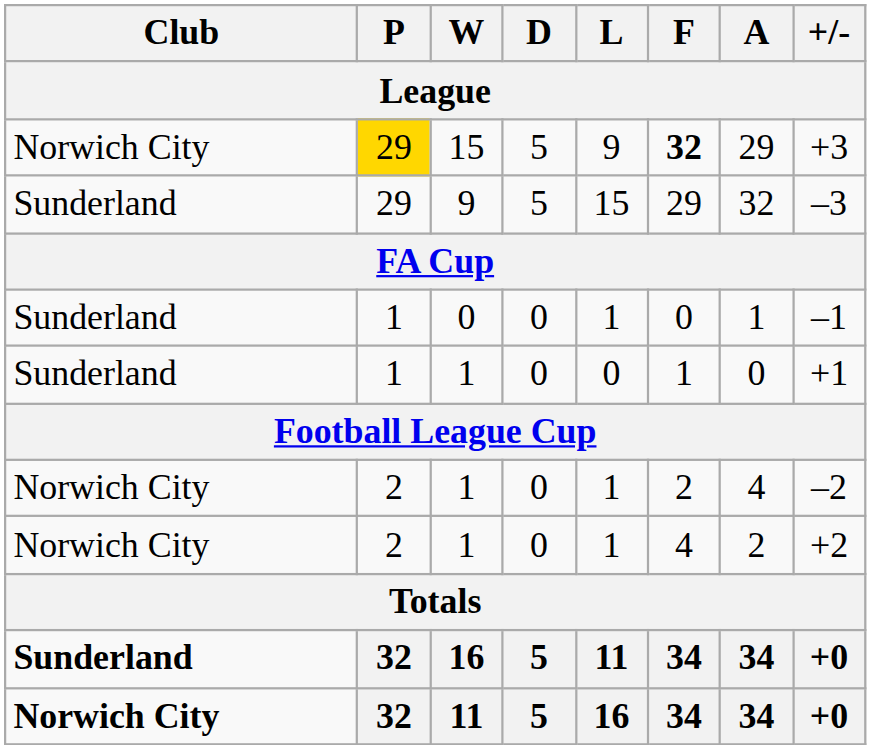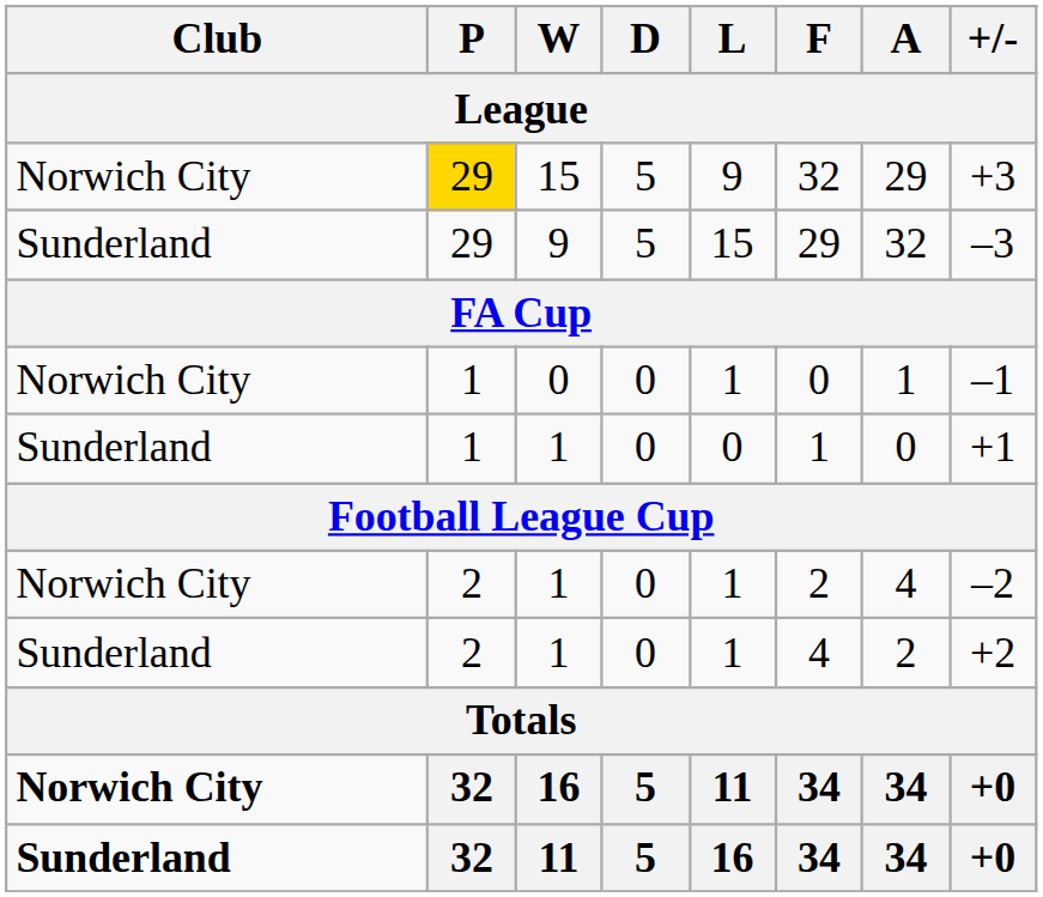row 3 | F: bold -> normal
row 6 | Club: Sunderland -> Norwich City
row 10 | Club: Norwich City -> Sunderland
row 12 | Club: Sunderland -> Norwich City
row 13 | Club: Norwich City -> Sunderland
